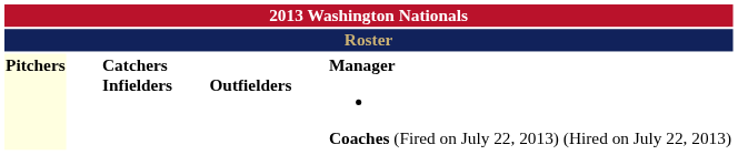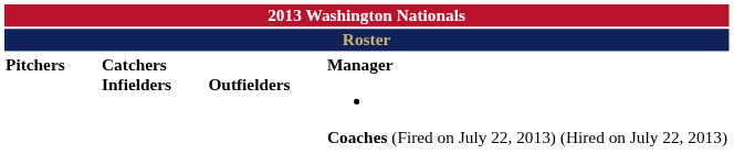Pitchers | column 1: lightyellow background -> no background
